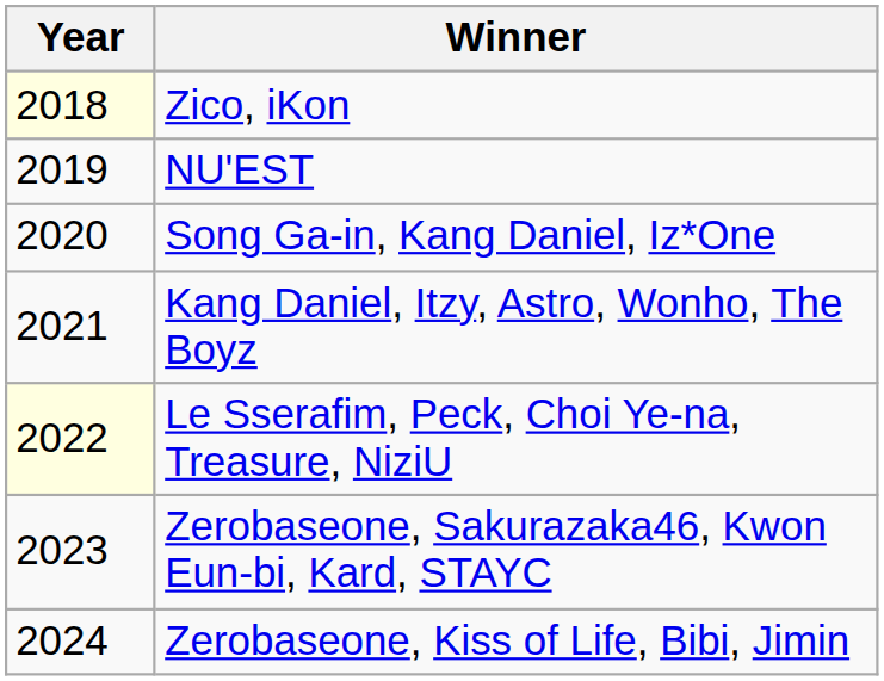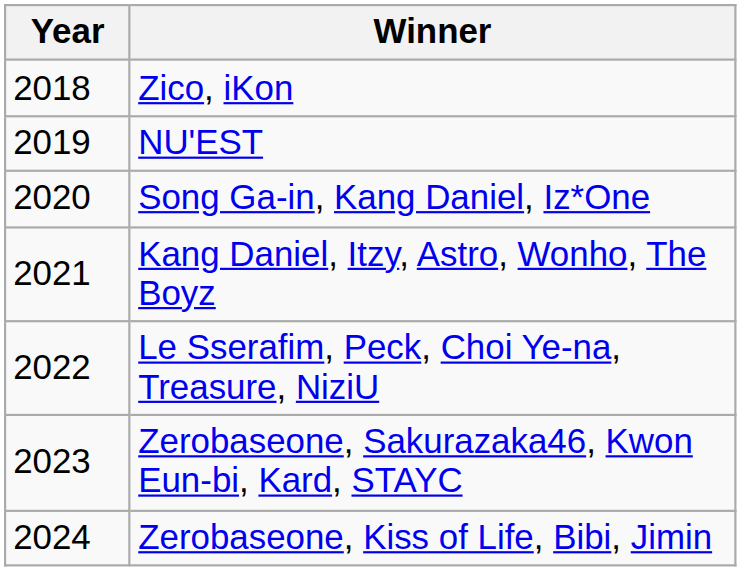Zico, iKon | Year: lightyellow background -> no background
Le Sserafim, Peck, Choi Ye-na, Treasure, NiziU | Year: lightyellow background -> no background
